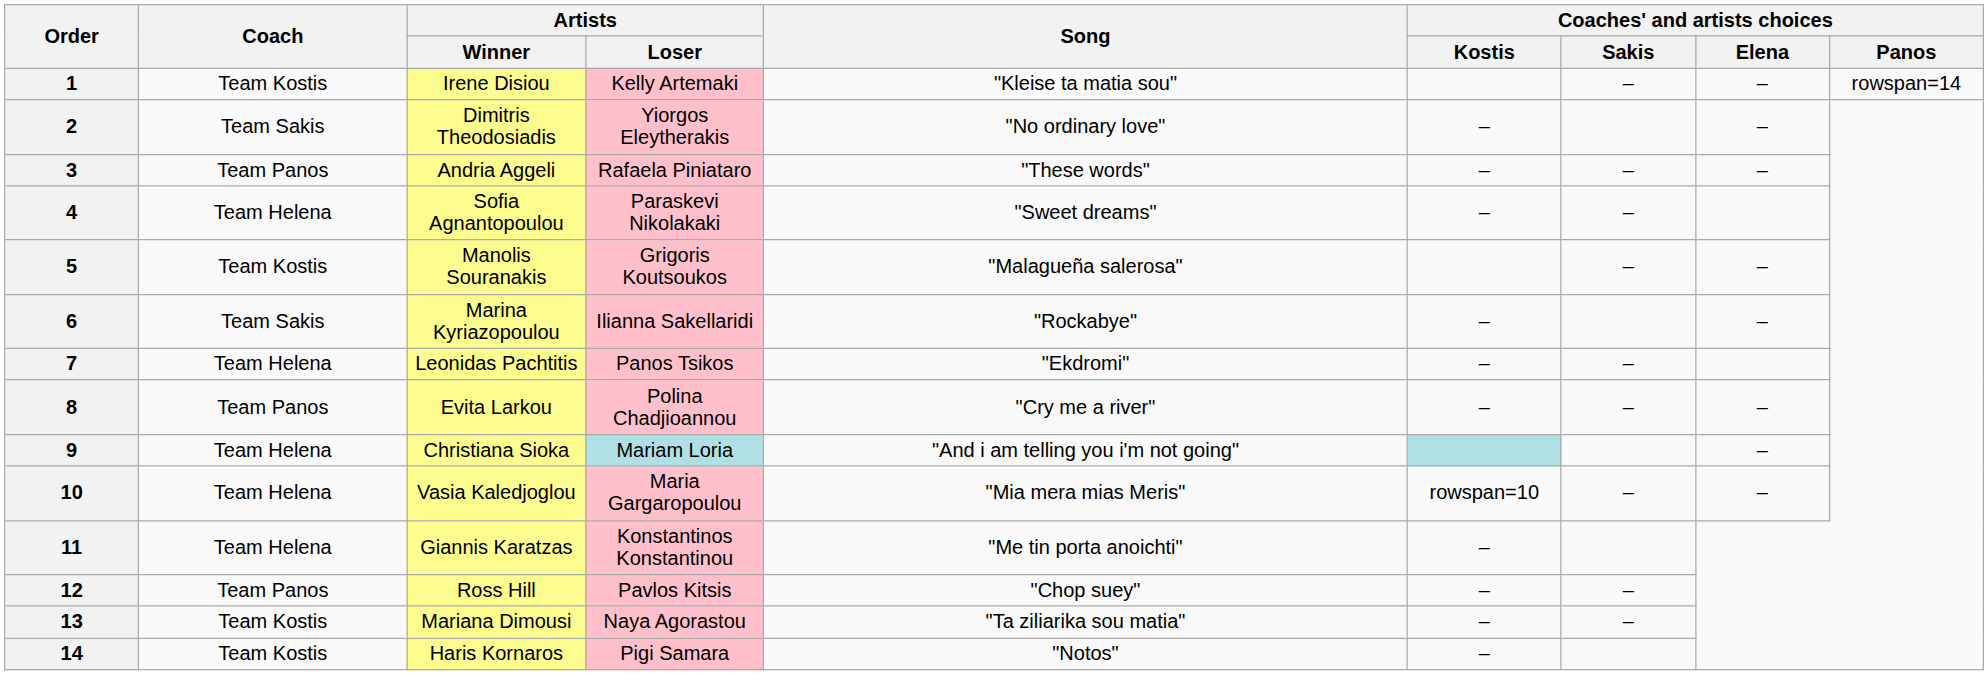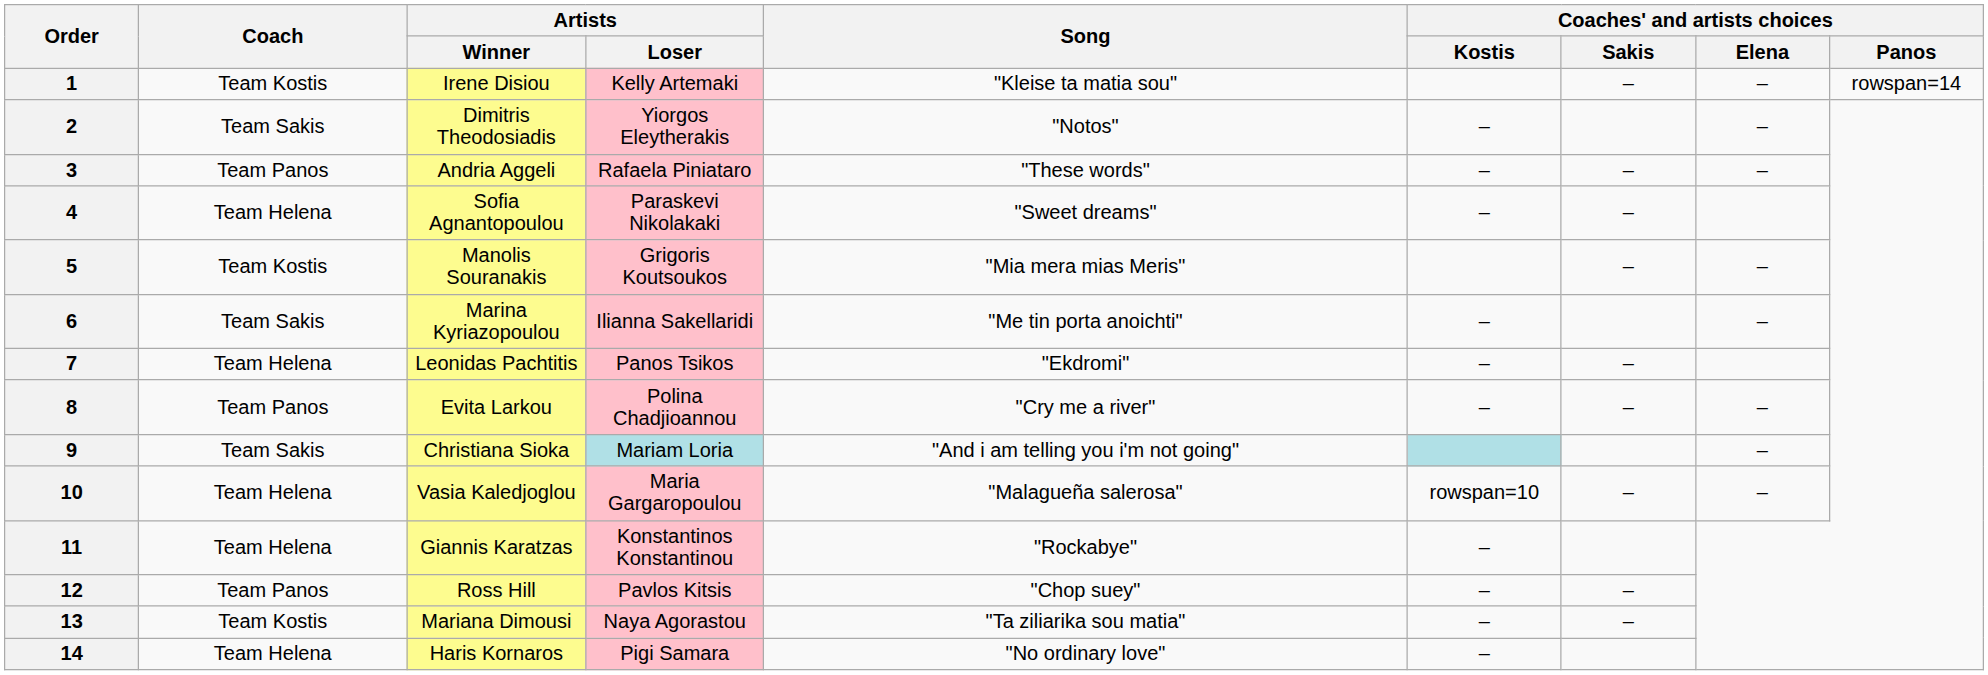2 | Song: "No ordinary love" -> "Notos"
5 | Song: "Malagueña salerosa" -> "Mia mera mias Meris"
6 | Song: "Rockabye" -> "Me tin porta anoichti"
9 | Coach: Team Helena -> Team Sakis
10 | Song: "Mia mera mias Meris" -> "Malagueña salerosa"
11 | Song: "Me tin porta anoichti" -> "Rockabye"
14 | Coach: Team Kostis -> Team Helena
14 | Song: "Notos" -> "No ordinary love"
